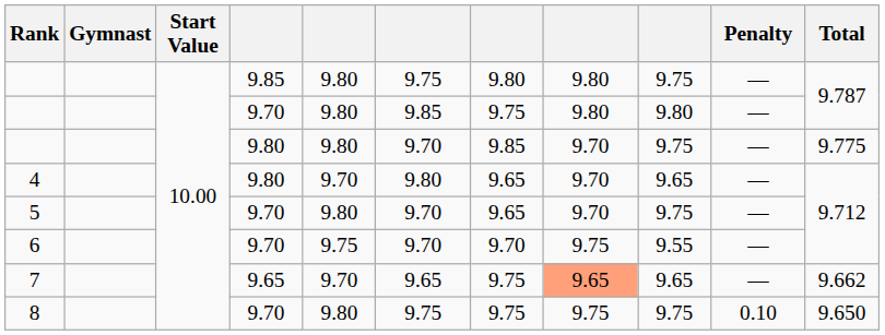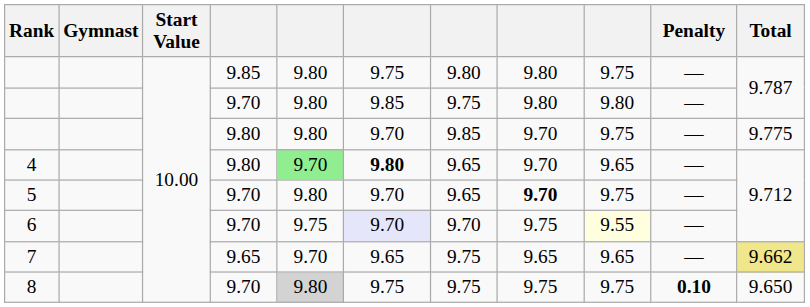4 | column 5: no background -> lightgreen background
4 | column 6: normal -> bold
5 | column 8: normal -> bold
6 | column 6: no background -> lavender background
6 | column 9: no background -> lightyellow background
7 | column 8: lightsalmon background -> no background
7 | Total: no background -> khaki background
8 | column 5: no background -> lightgrey background
8 | Penalty: normal -> bold
